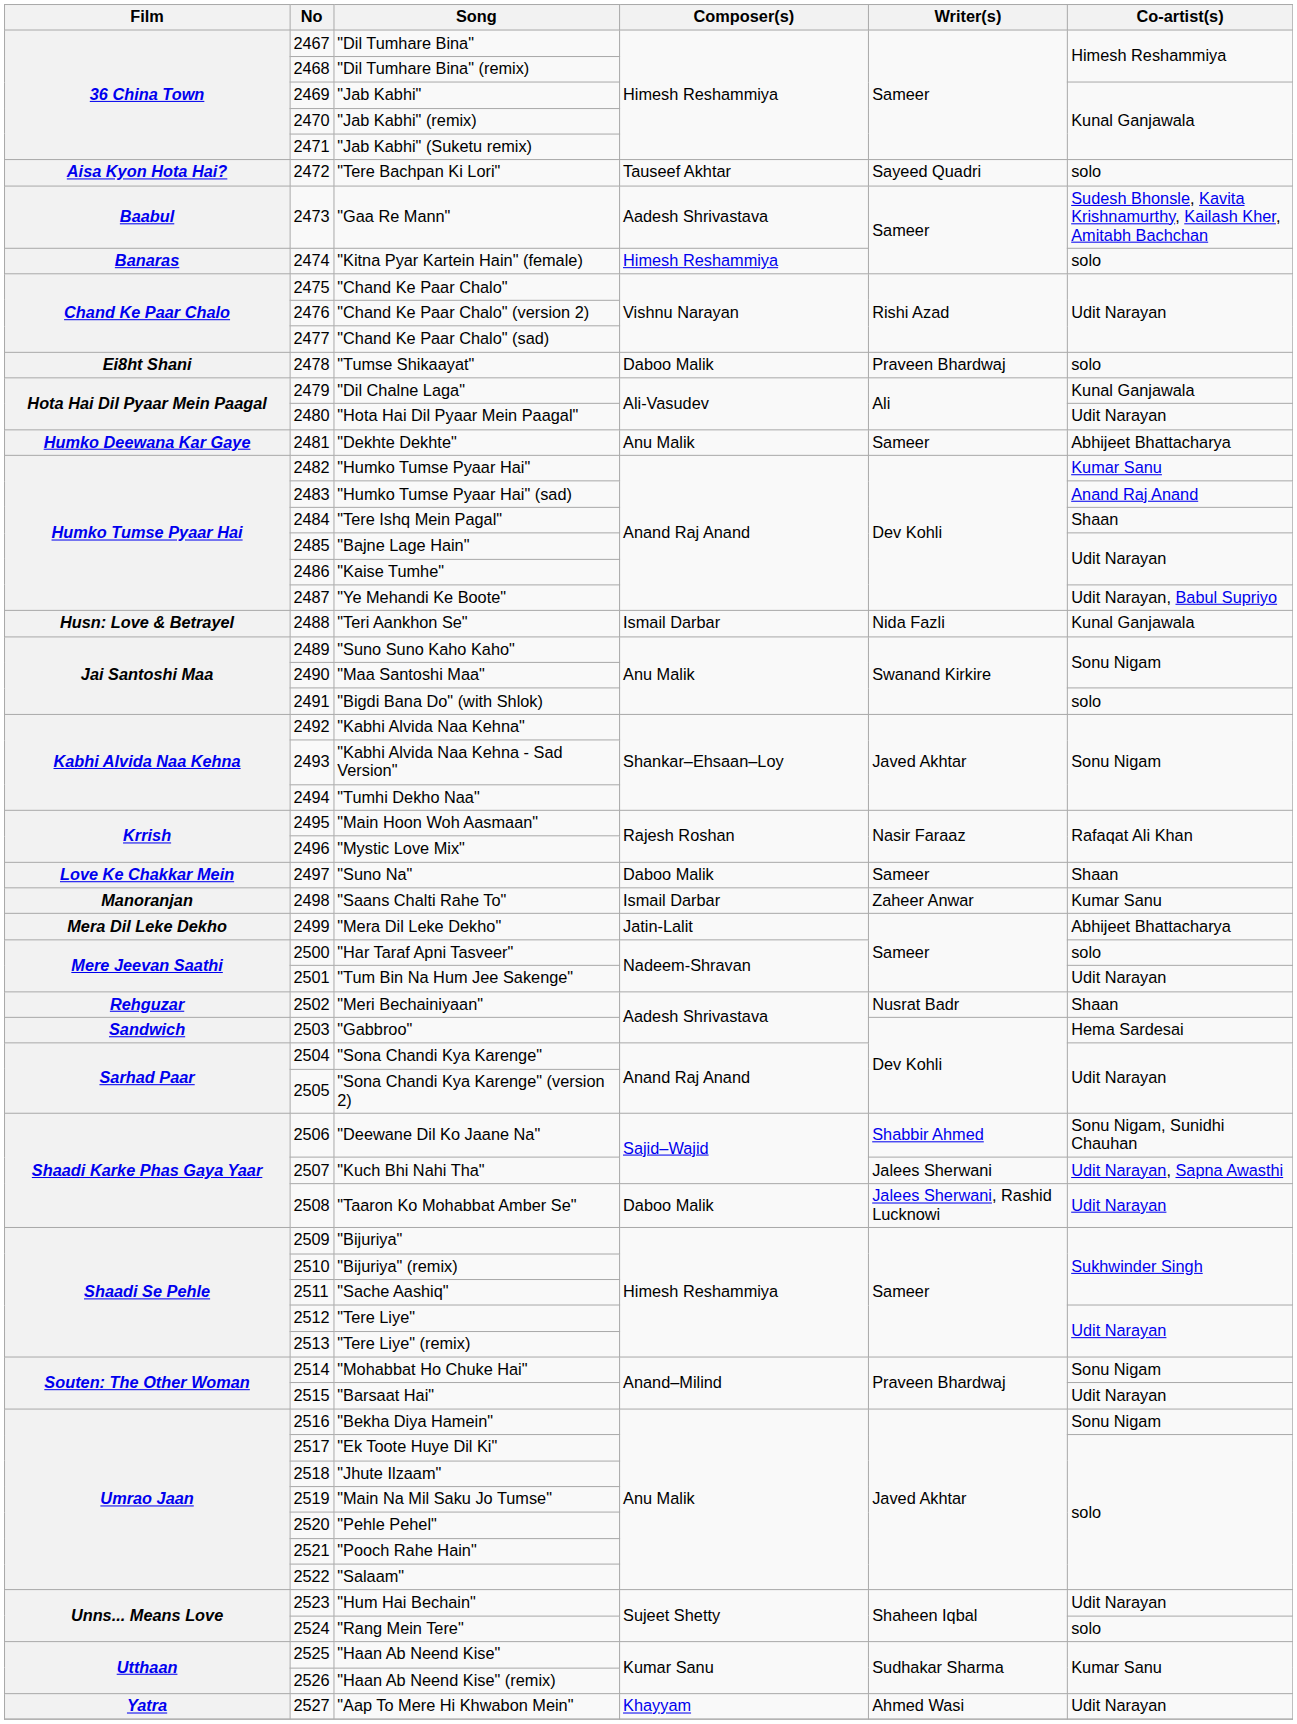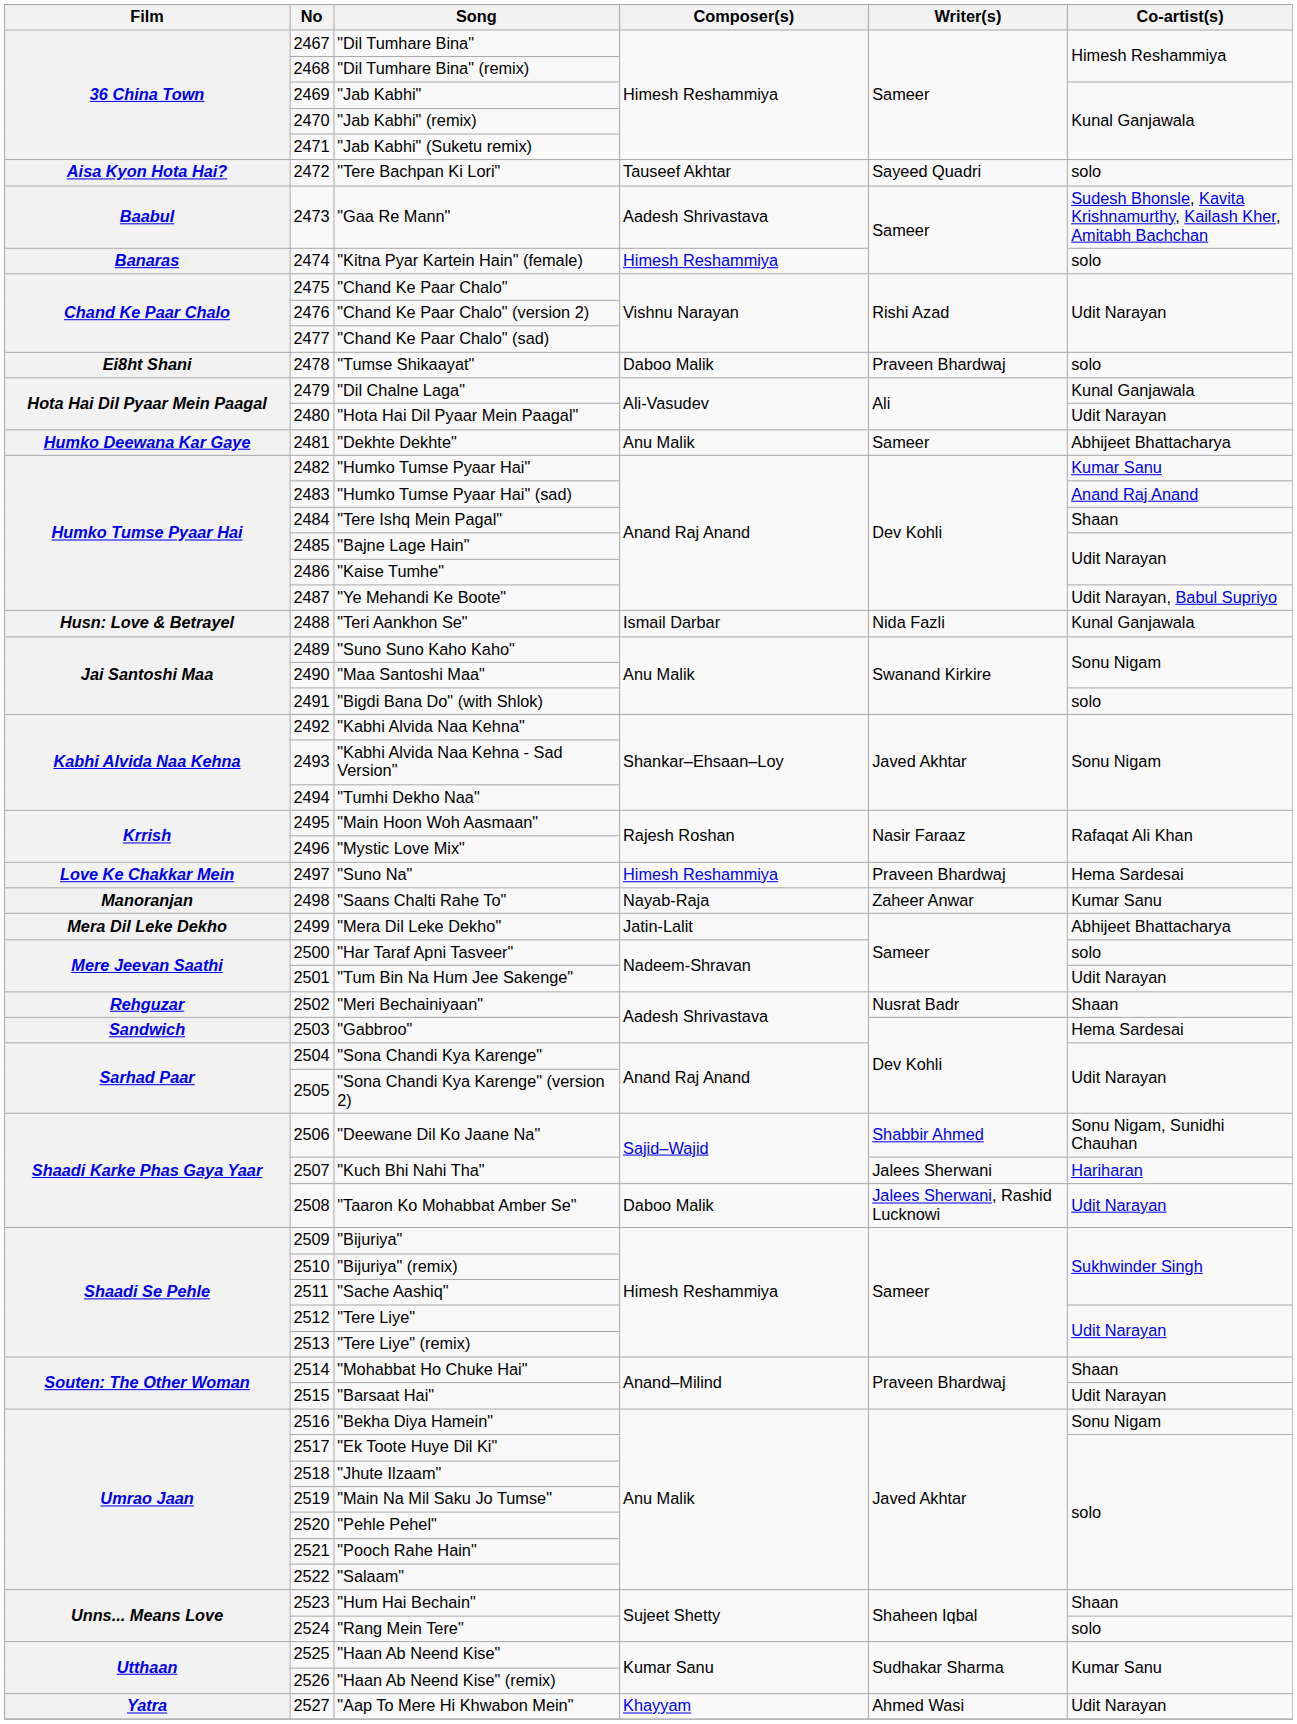"Suno Na" | Composer(s): Daboo Malik -> Himesh Reshammiya
"Suno Na" | Writer(s): Sameer -> Praveen Bhardwaj
"Suno Na" | Co-artist(s): Shaan -> Hema Sardesai
"Saans Chalti Rahe To" | Composer(s): Ismail Darbar -> Nayab-Raja
"Kuch Bhi Nahi Tha" | Co-artist(s): Udit Narayan, Sapna Awasthi -> Hariharan
"Mohabbat Ho Chuke Hai" | Co-artist(s): Sonu Nigam -> Shaan
"Hum Hai Bechain" | Co-artist(s): Udit Narayan -> Shaan
